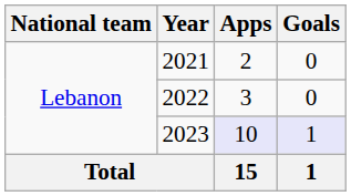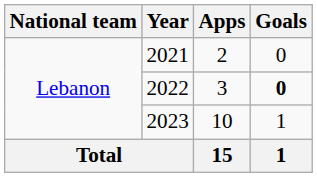2022 | Goals: normal -> bold
2023 | Apps: lavender background -> no background
2023 | Goals: lavender background -> no background
